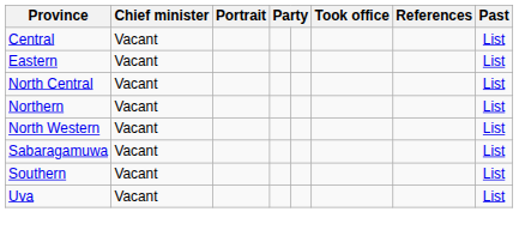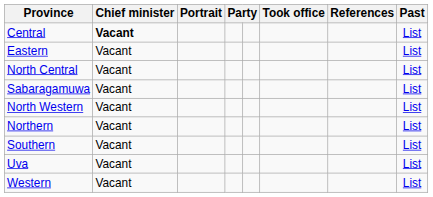Central | Chief minister: normal -> bold
rows swapped: Northern <-> Sabaragamuwa
+ row: Western | Vacant | List
